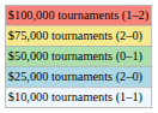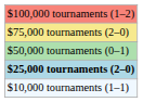row 4 | column 1: normal -> bold
